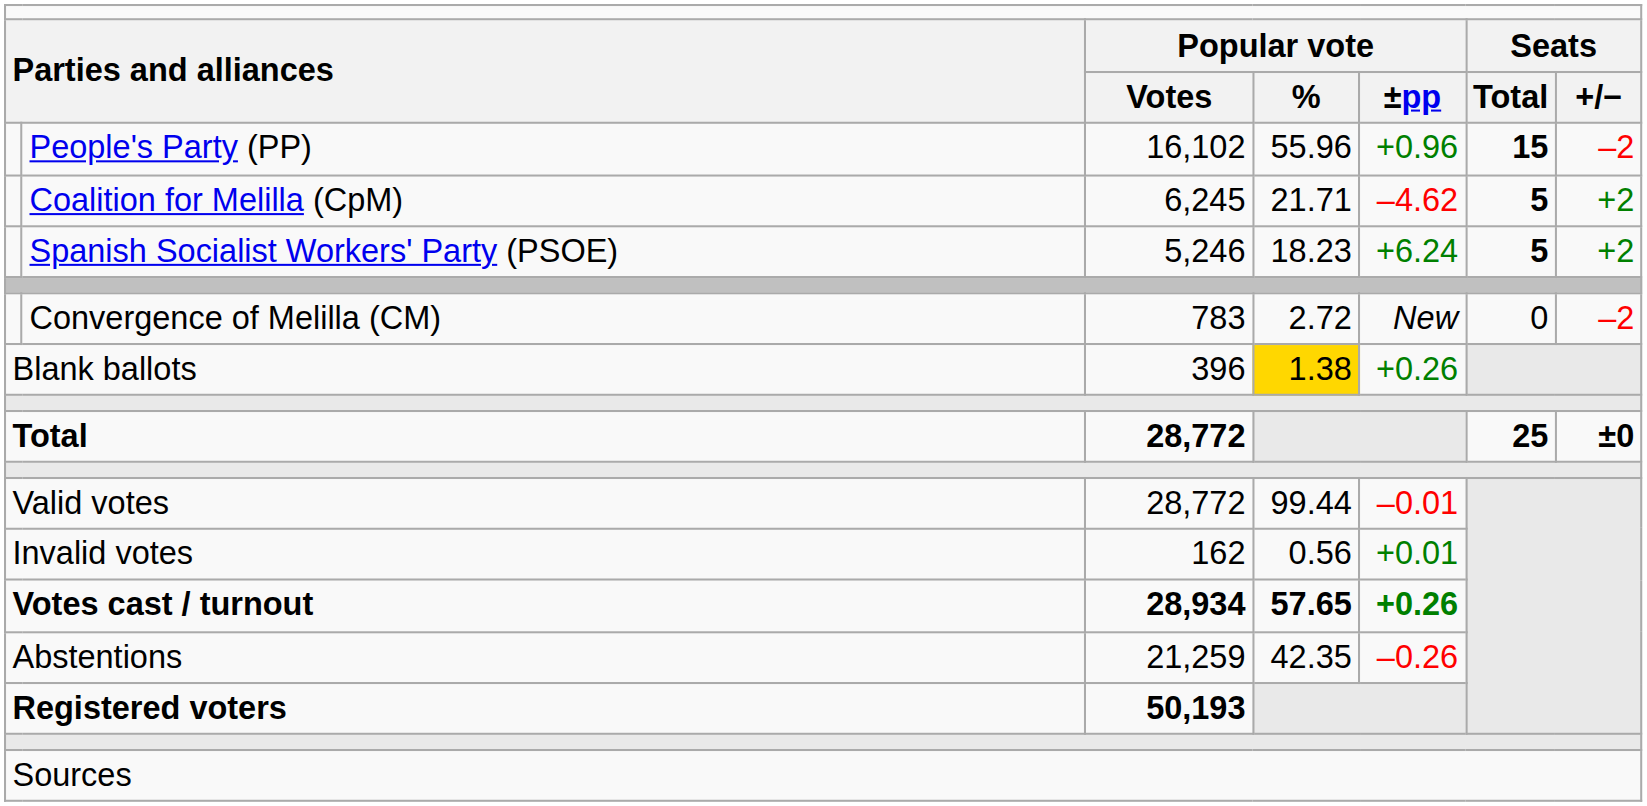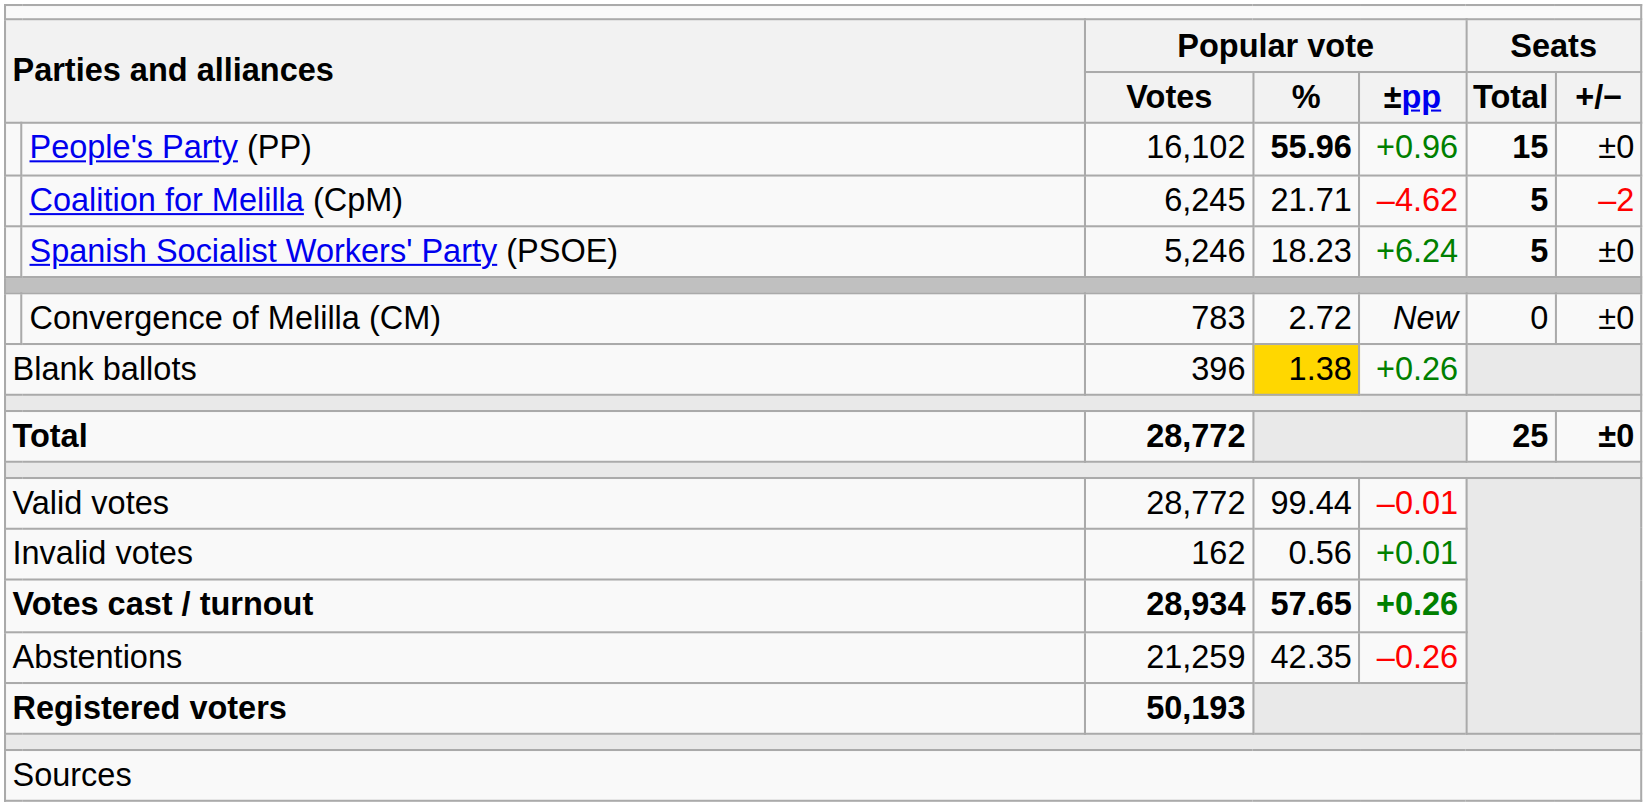People's Party (PP) | column 4: normal -> bold
People's Party (PP) | column 7: –2 -> ±0
Coalition for Melilla (CpM) | column 7: +2 -> –2
Spanish Socialist Workers' Party (PSOE) | column 7: +2 -> ±0
Convergence of Melilla (CM) | column 7: –2 -> ±0
